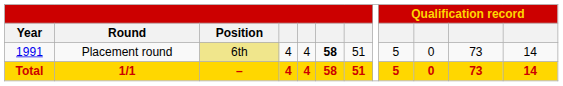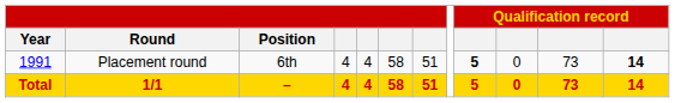Placement round | Position: khaki background -> no background
Placement round | column 6: bold -> normal
Placement round | column 9: normal -> bold
Placement round | column 12: normal -> bold
